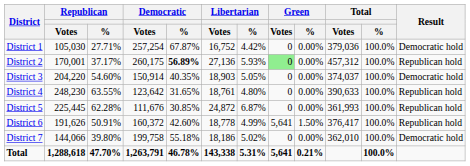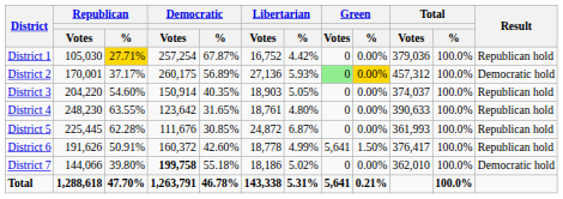District 1 | Republican / %: no background -> gold background
District 1 | Result: Democratic hold -> Republican hold
District 2 | Democratic / %: bold -> normal
District 2 | Green / %: no background -> gold background
District 2 | Result: Republican hold -> Democratic hold
District 3 | Result: Democratic hold -> Republican hold
District 7 | Democratic / Votes: normal -> bold
